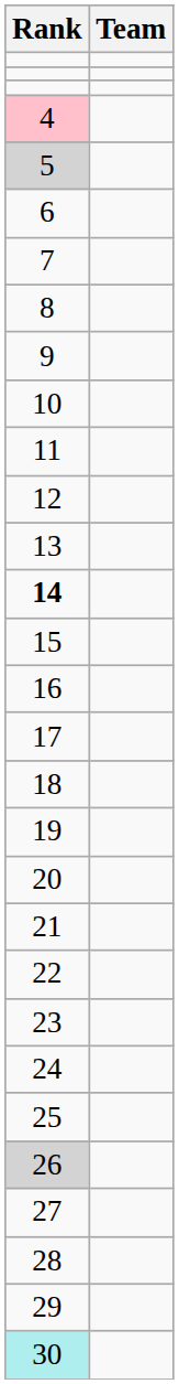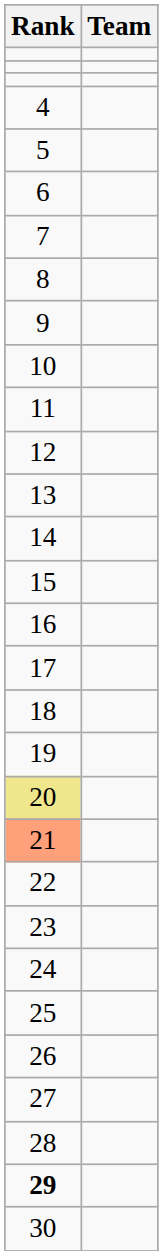row 5 | Rank: pink background -> no background
row 6 | Rank: lightgrey background -> no background
row 15 | Rank: bold -> normal
row 21 | Rank: no background -> khaki background
row 22 | Rank: no background -> lightsalmon background
row 27 | Rank: lightgrey background -> no background
row 30 | Rank: normal -> bold
row 31 | Rank: paleturquoise background -> no background
